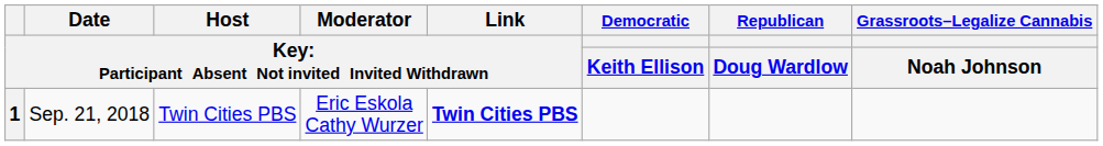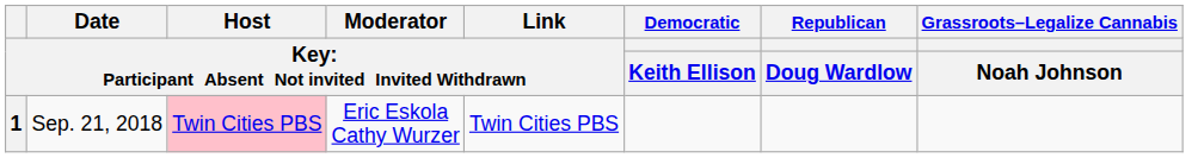1 | column 3: no background -> pink background
1 | column 5: bold -> normal
